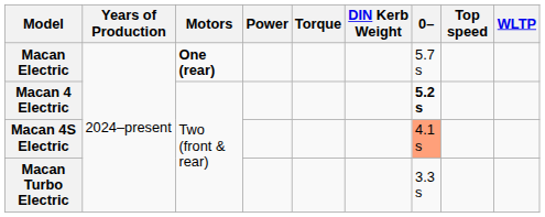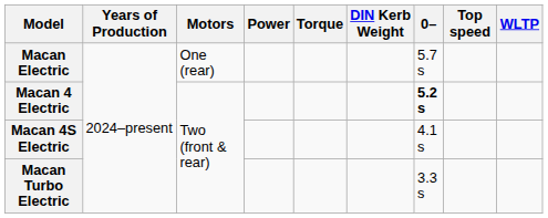Macan Electric | Motors: bold -> normal
Macan 4S Electric | 0–: lightsalmon background -> no background
